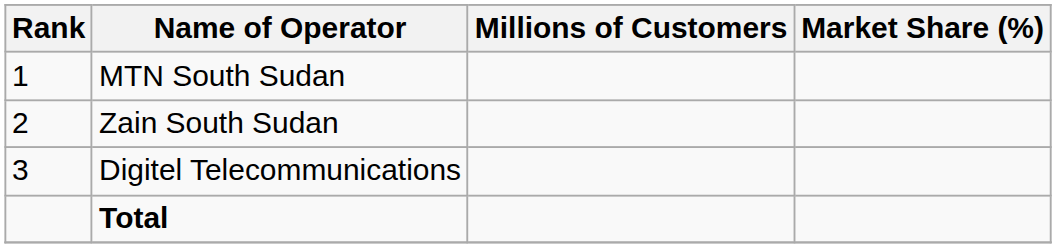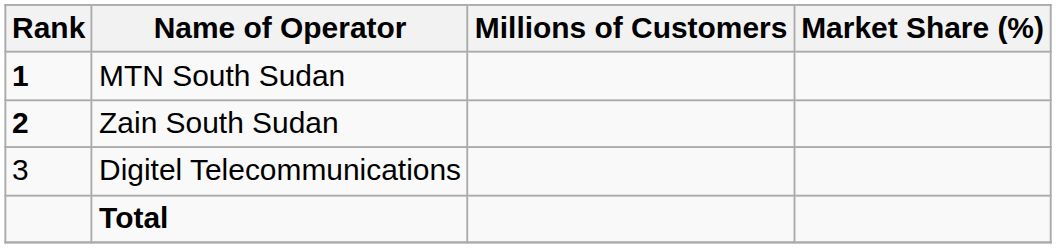MTN South Sudan | Rank: normal -> bold
Zain South Sudan | Rank: normal -> bold
